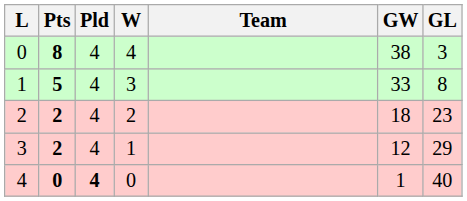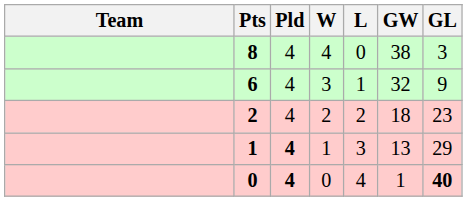columns swapped: Team <-> L
row 3 | Pts: 5 -> 6
row 3 | GW: 33 -> 32
row 3 | GL: 8 -> 9
row 5 | Pts: 2 -> 1
row 5 | Pld: normal -> bold
row 5 | GW: 12 -> 13
row 6 | GL: normal -> bold
